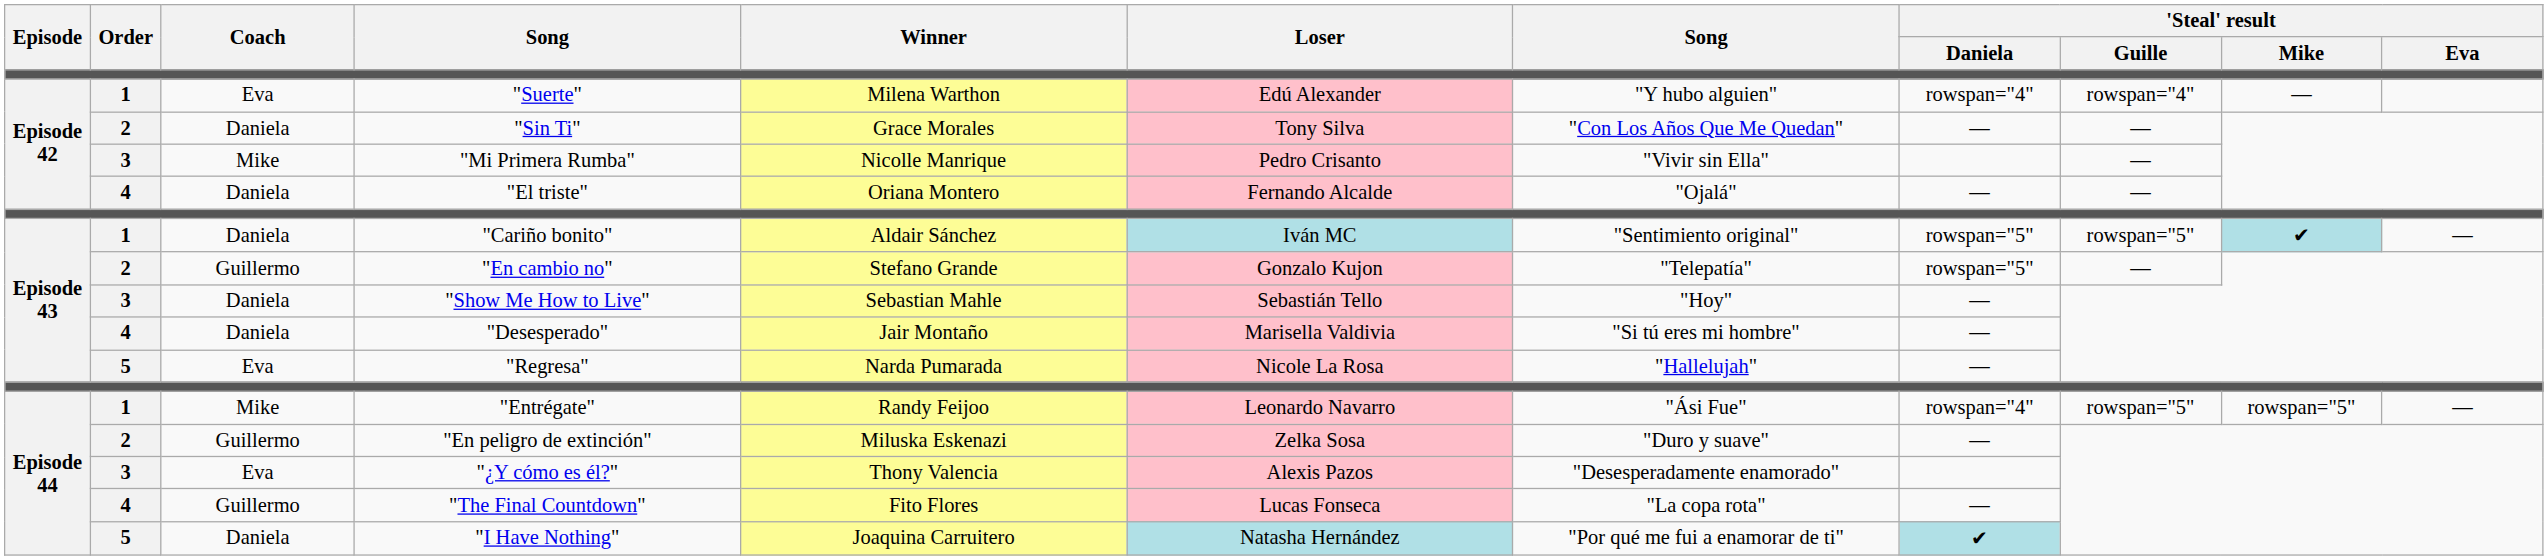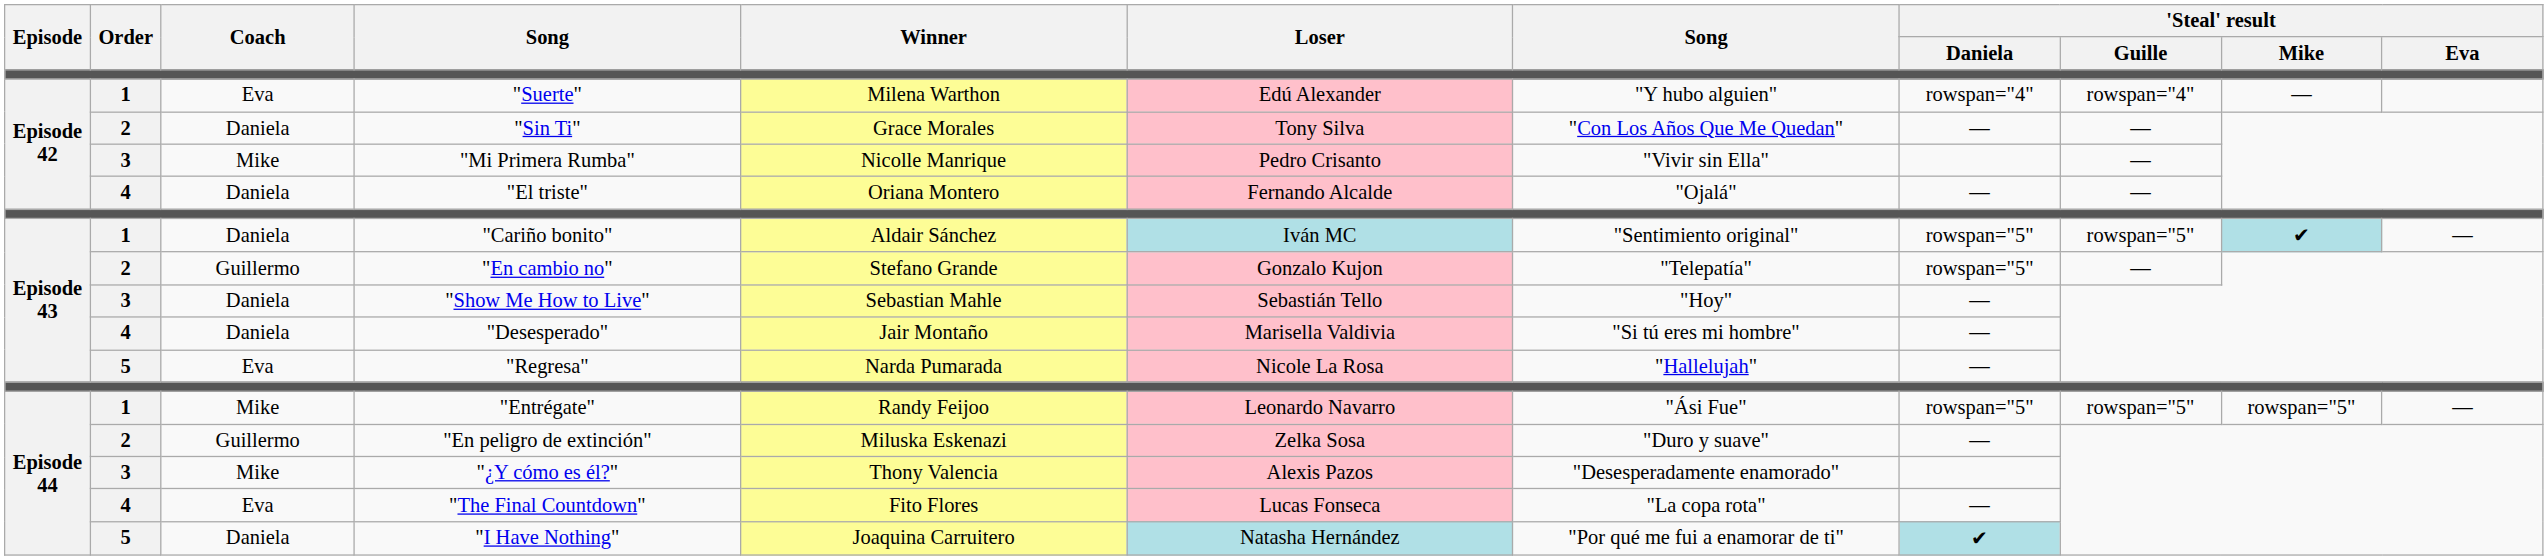"Entrégate" | 'Steal' result / Daniela: rowspan="4" -> rowspan="5"
"¿Y cómo es él?" | Coach: Eva -> Mike
"The Final Countdown" | Coach: Guillermo -> Eva
